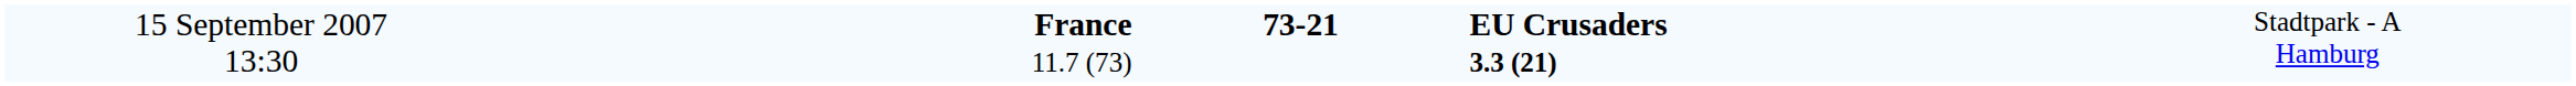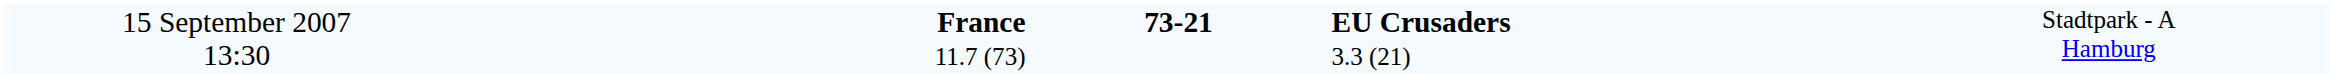11.7 (73) | column 4: bold -> normal
